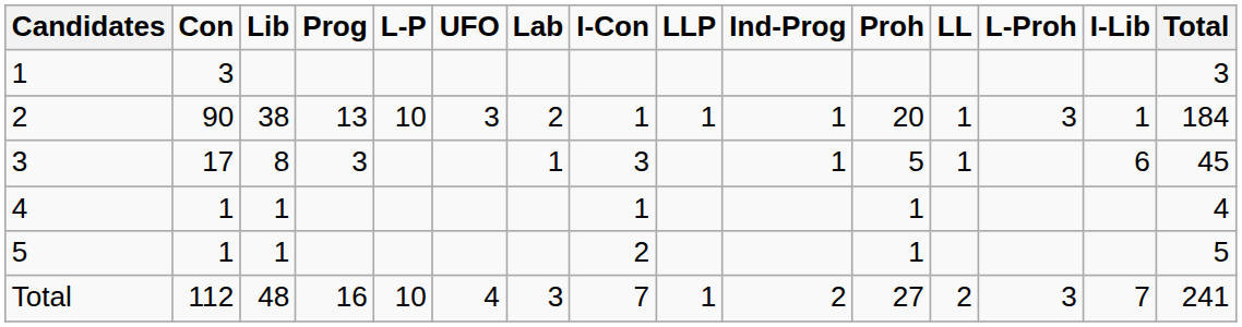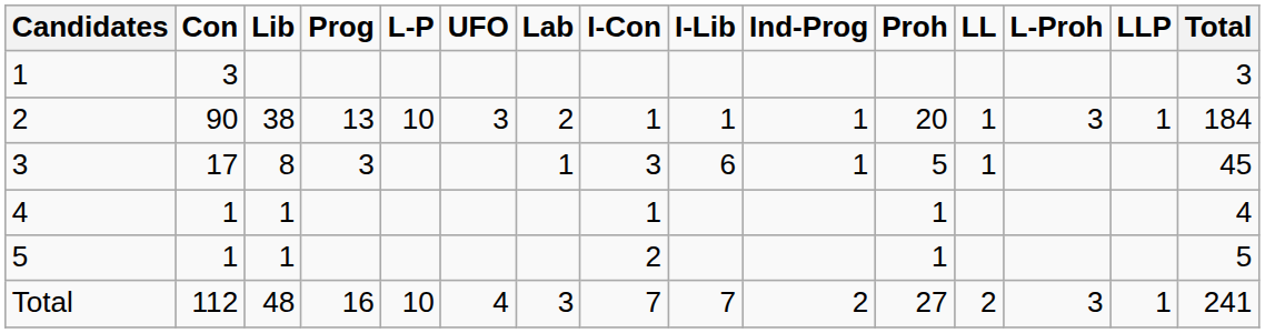columns swapped: I-Lib <-> LLP
